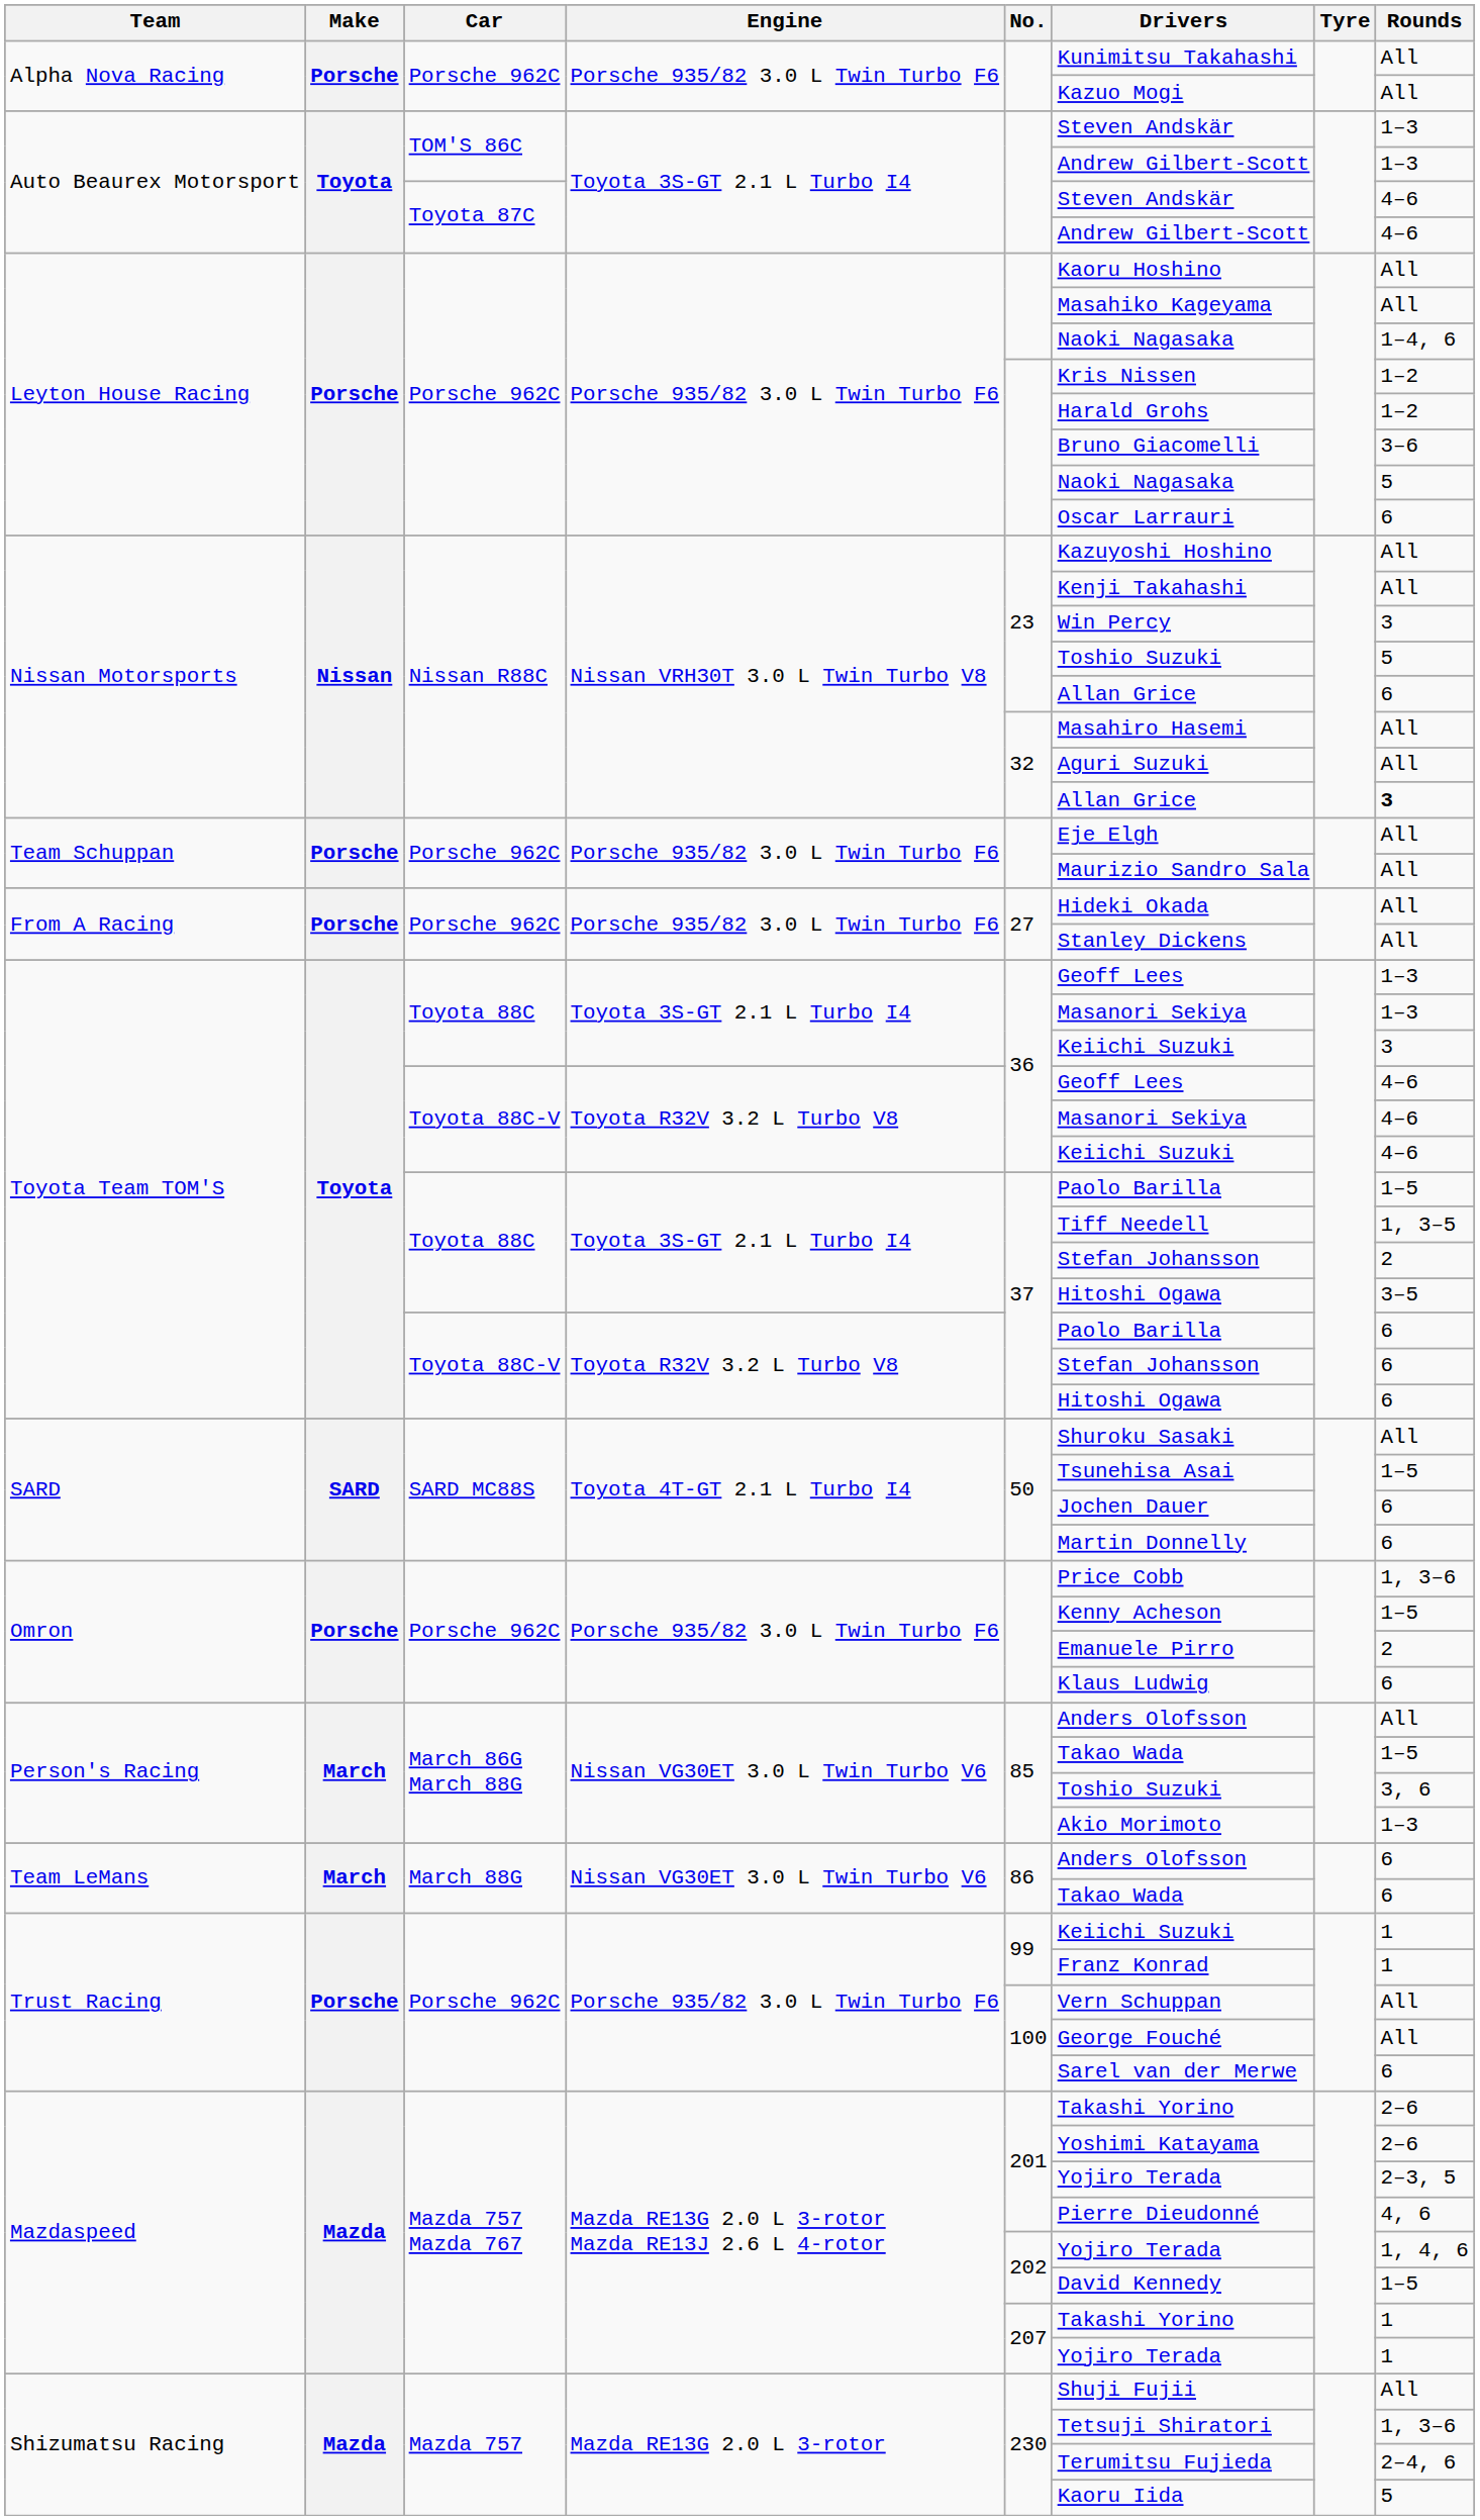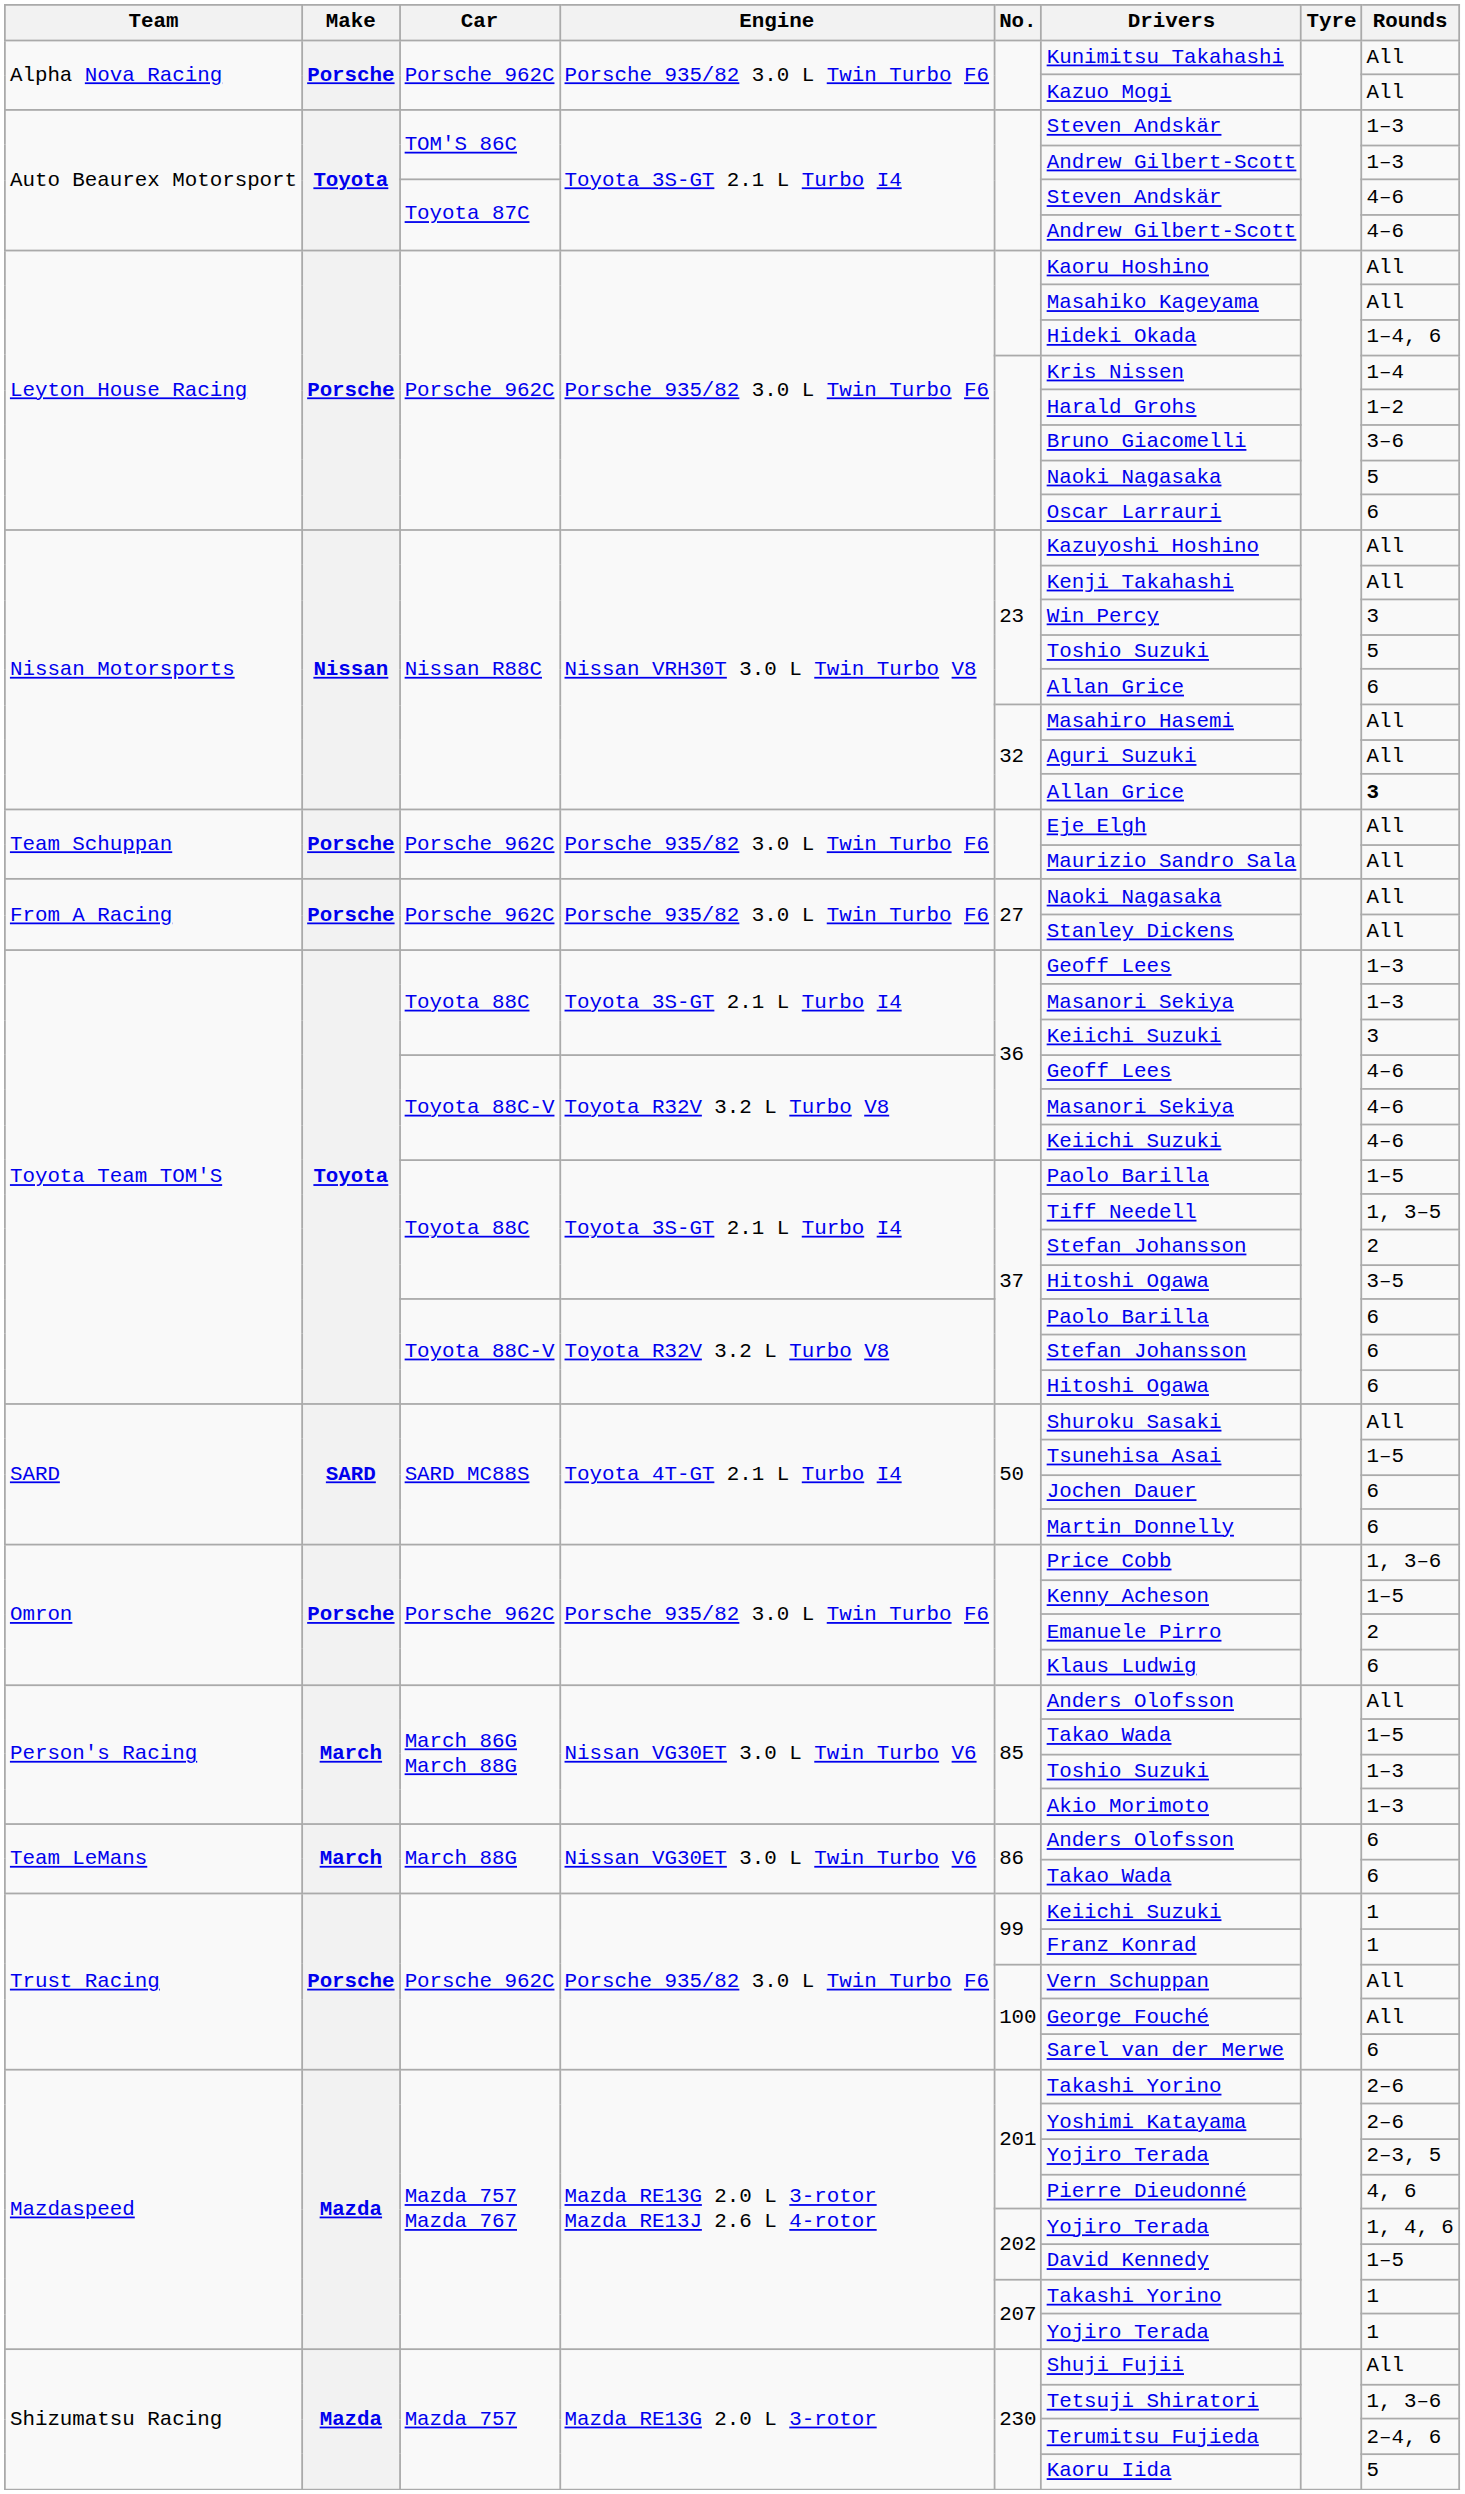row 10 | Drivers: Naoki Nagasaka -> Hideki Okada
row 11 | Rounds: 1–2 -> 1–4
row 26 | Drivers: Hideki Okada -> Naoki Nagasaka
row 51 | Rounds: 3, 6 -> 1–3
